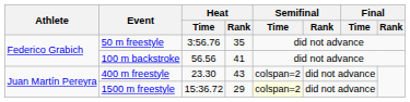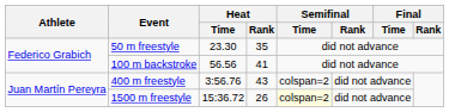50 m freestyle | Heat / Time: 3:56.76 -> 23.30
400 m freestyle | Heat / Time: 23.30 -> 3:56.76
1500 m freestyle | Heat / Rank: 29 -> 26
